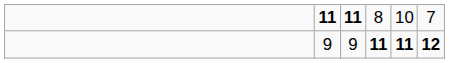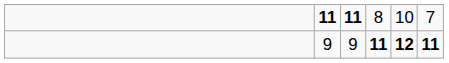row 2 | column 5: 11 -> 12
row 2 | column 6: 12 -> 11
